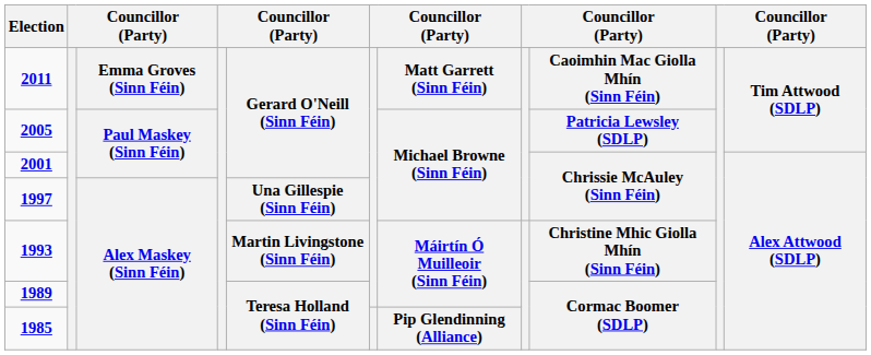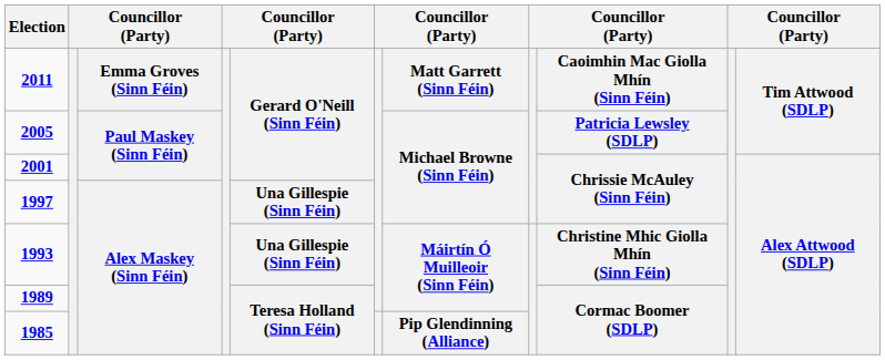1993 | column 5: Martin Livingstone (Sinn Féin) -> Una Gillespie (Sinn Féin)
